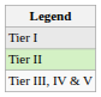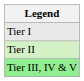row 4 | column 1: no background -> lightgreen background
